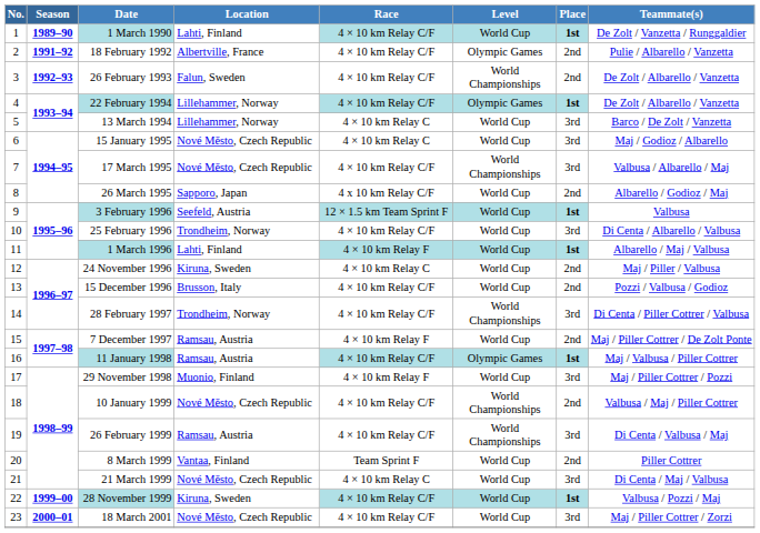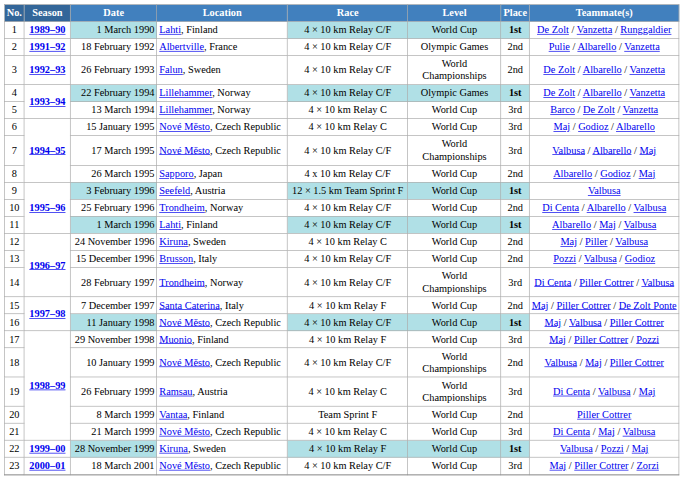25 February 1996 | Place: 3rd -> 2nd
1 March 1996 | Race: 4 × 10 km Relay F -> 4 × 10 km Relay C/F
7 December 1997 | Location: Ramsau, Austria -> Santa Caterina, Italy
11 January 1998 | Location: Ramsau, Austria -> Nové Město, Czech Republic
11 January 1998 | Level: Olympic Games -> World Cup
26 February 1999 | Race: 4 × 10 km Relay C/F -> 4 × 10 km Relay C
28 November 1999 | Race: 4 × 10 km Relay C/F -> 4 × 10 km Relay F
